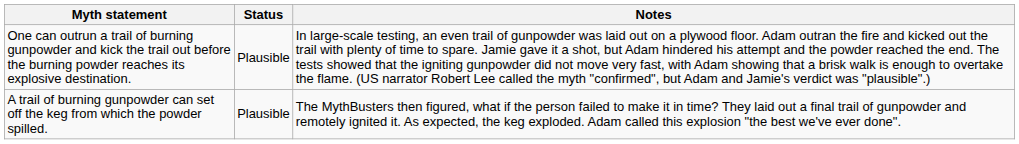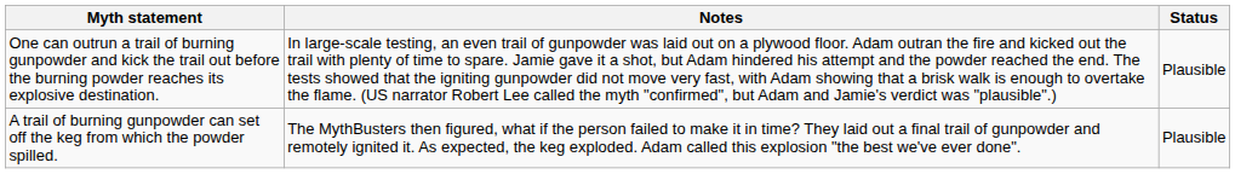columns swapped: Status <-> Notes
